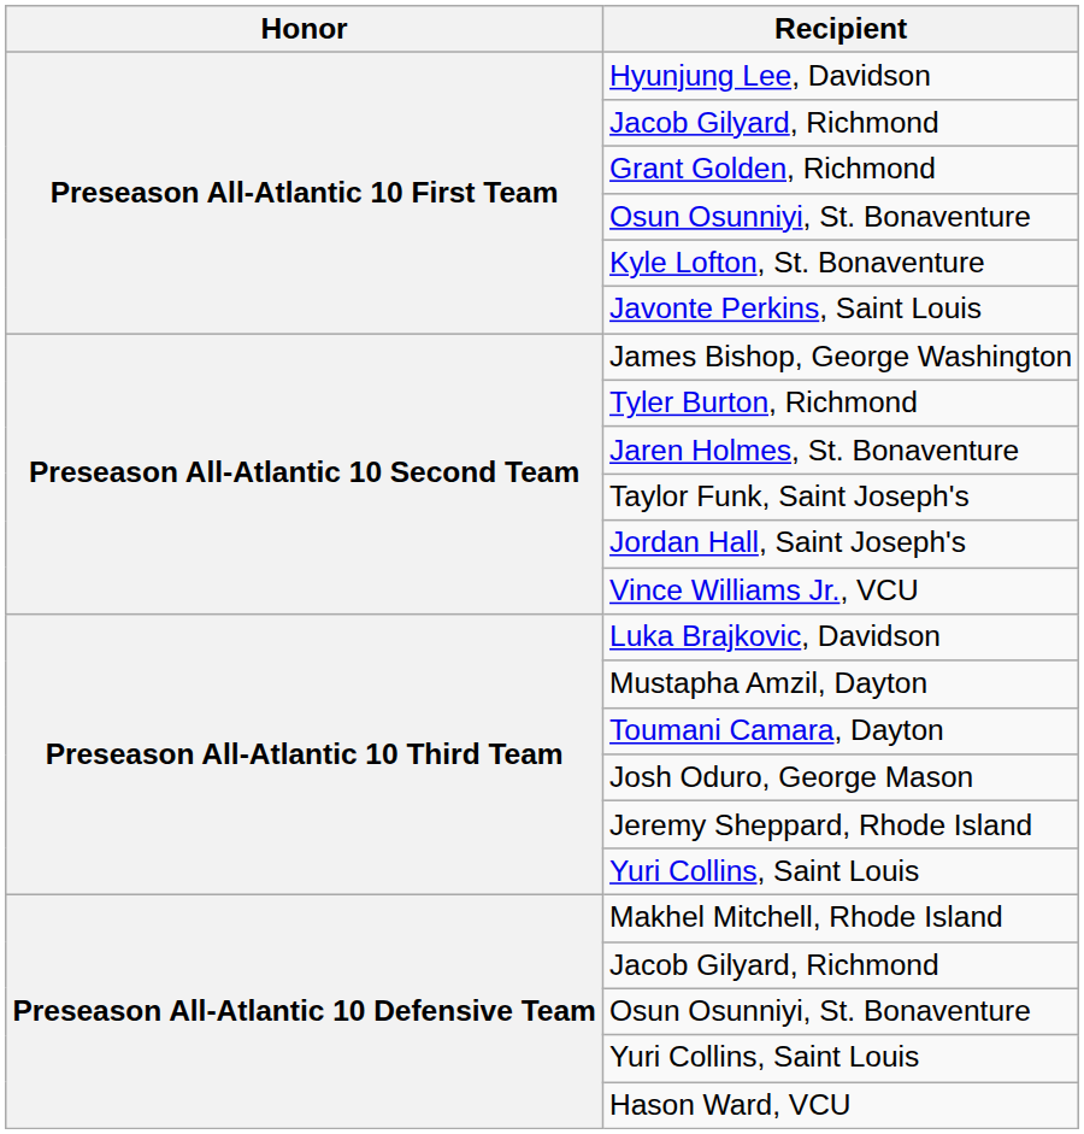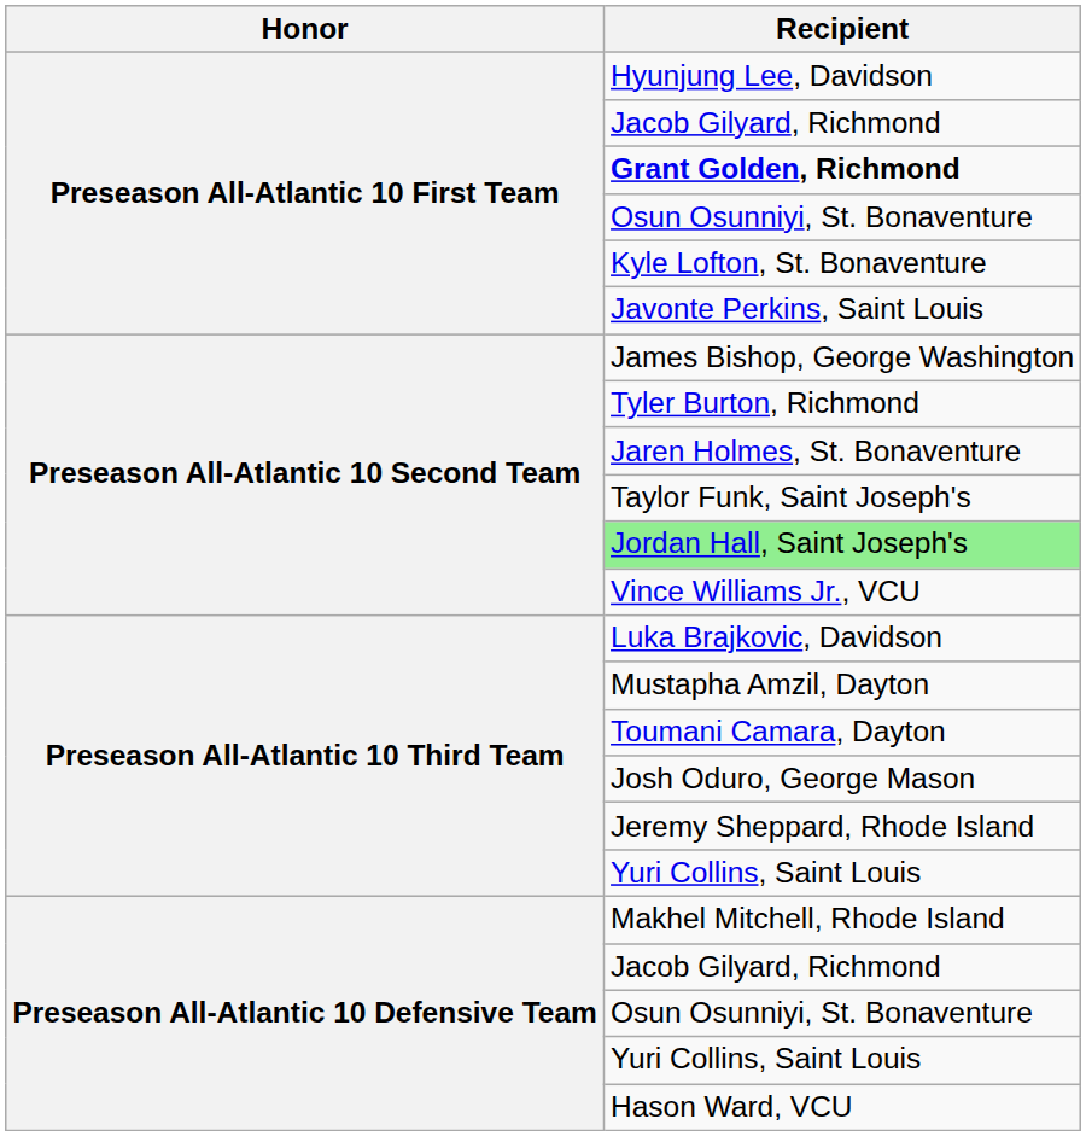row 4 | Recipient: normal -> bold
row 12 | Recipient: no background -> lightgreen background
